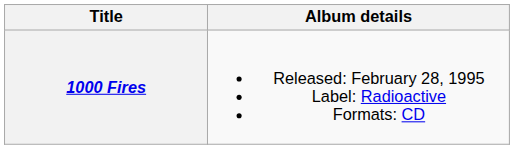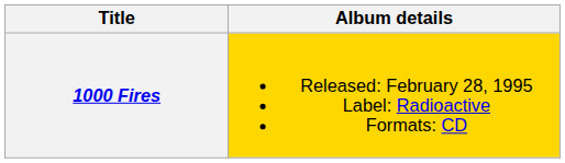1000 Fires | Album details: no background -> gold background
